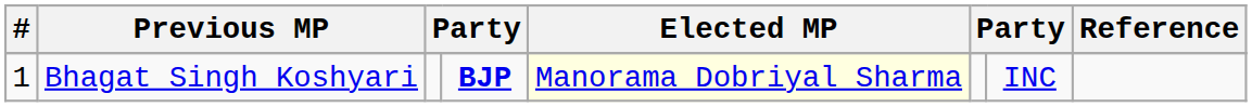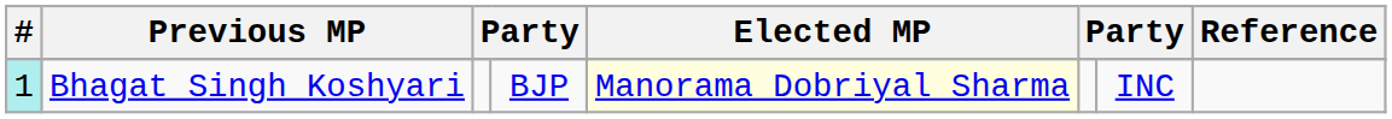Bhagat Singh Koshyari | #: no background -> paleturquoise background
Bhagat Singh Koshyari | column 4: bold -> normal
